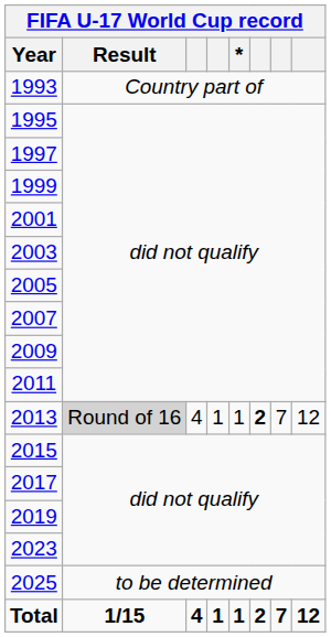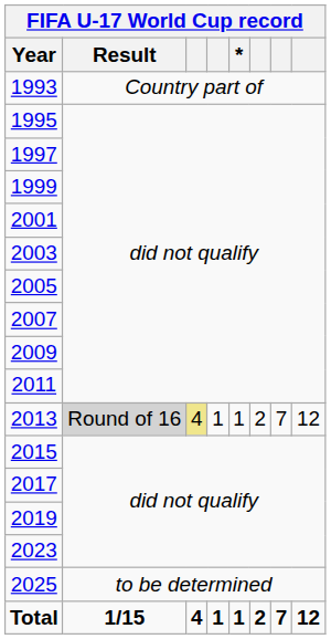2013 | column 3: no background -> khaki background
2013 | column 6: bold -> normal
